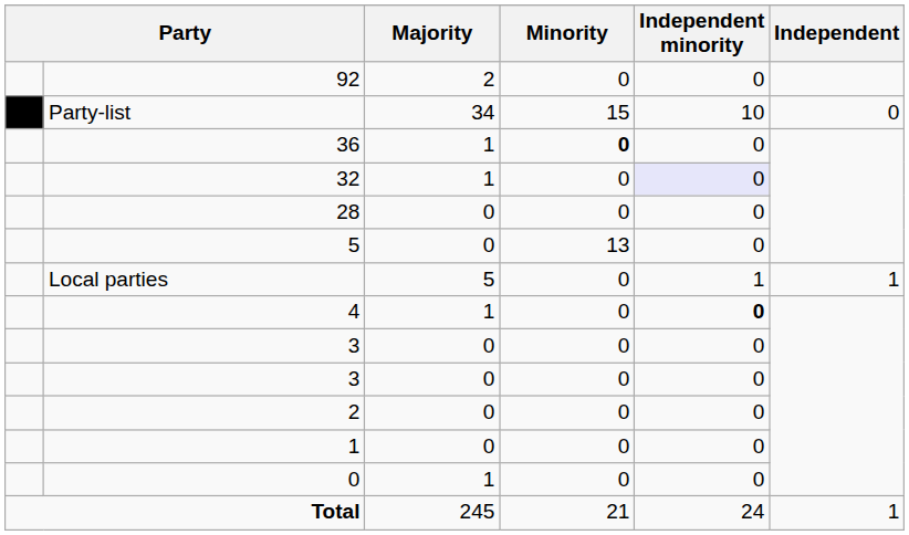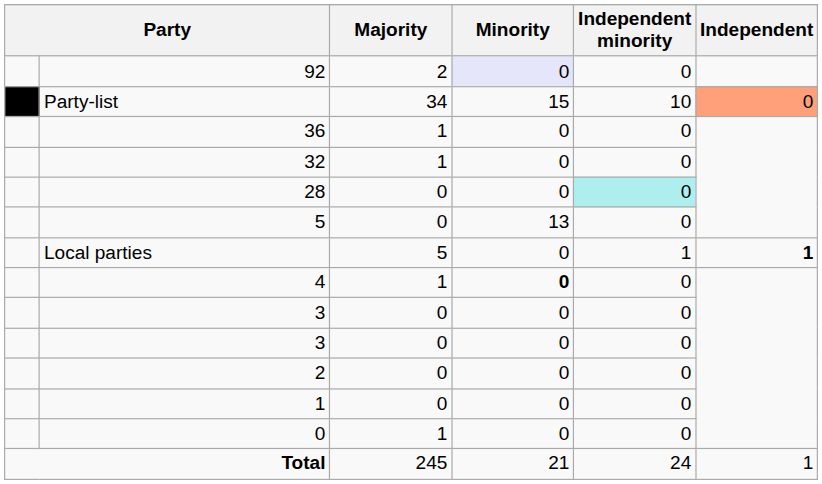92 | Minority: no background -> lavender background
Party-list | Independent: no background -> lightsalmon background
36 | Minority: bold -> normal
32 | Independent minority: lavender background -> no background
28 | Independent minority: no background -> paleturquoise background
Local parties | Independent: normal -> bold
4 | Minority: normal -> bold
4 | Independent minority: bold -> normal
